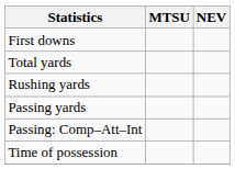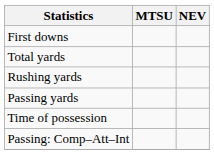rows swapped: Passing: Comp–Att–Int <-> Time of possession
